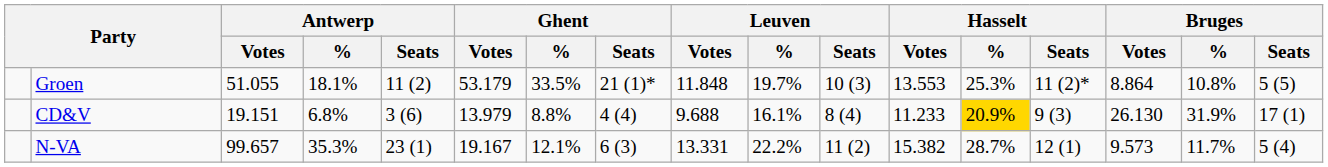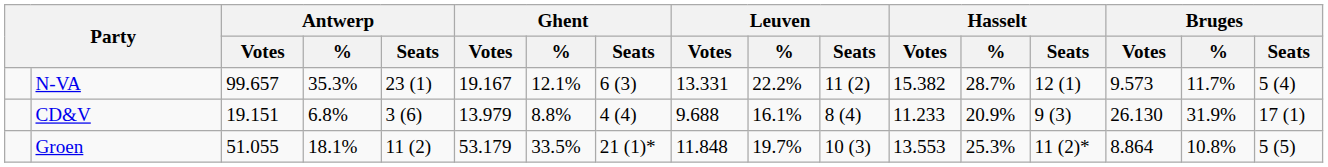rows swapped: N-VA <-> Groen
CD&V | Hasselt / %: gold background -> no background
